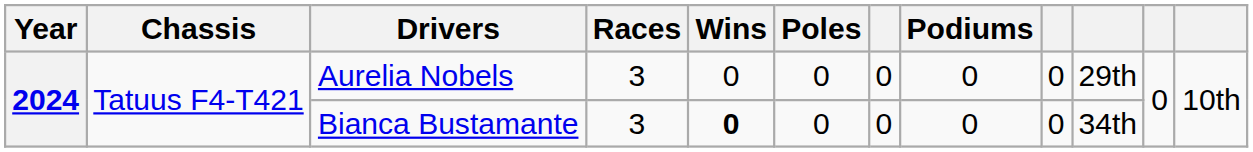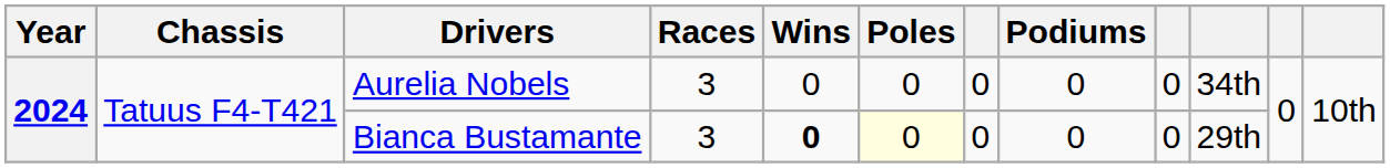Aurelia Nobels | column 10: 29th -> 34th
Bianca Bustamante | Poles: no background -> lightyellow background
Bianca Bustamante | column 10: 34th -> 29th
